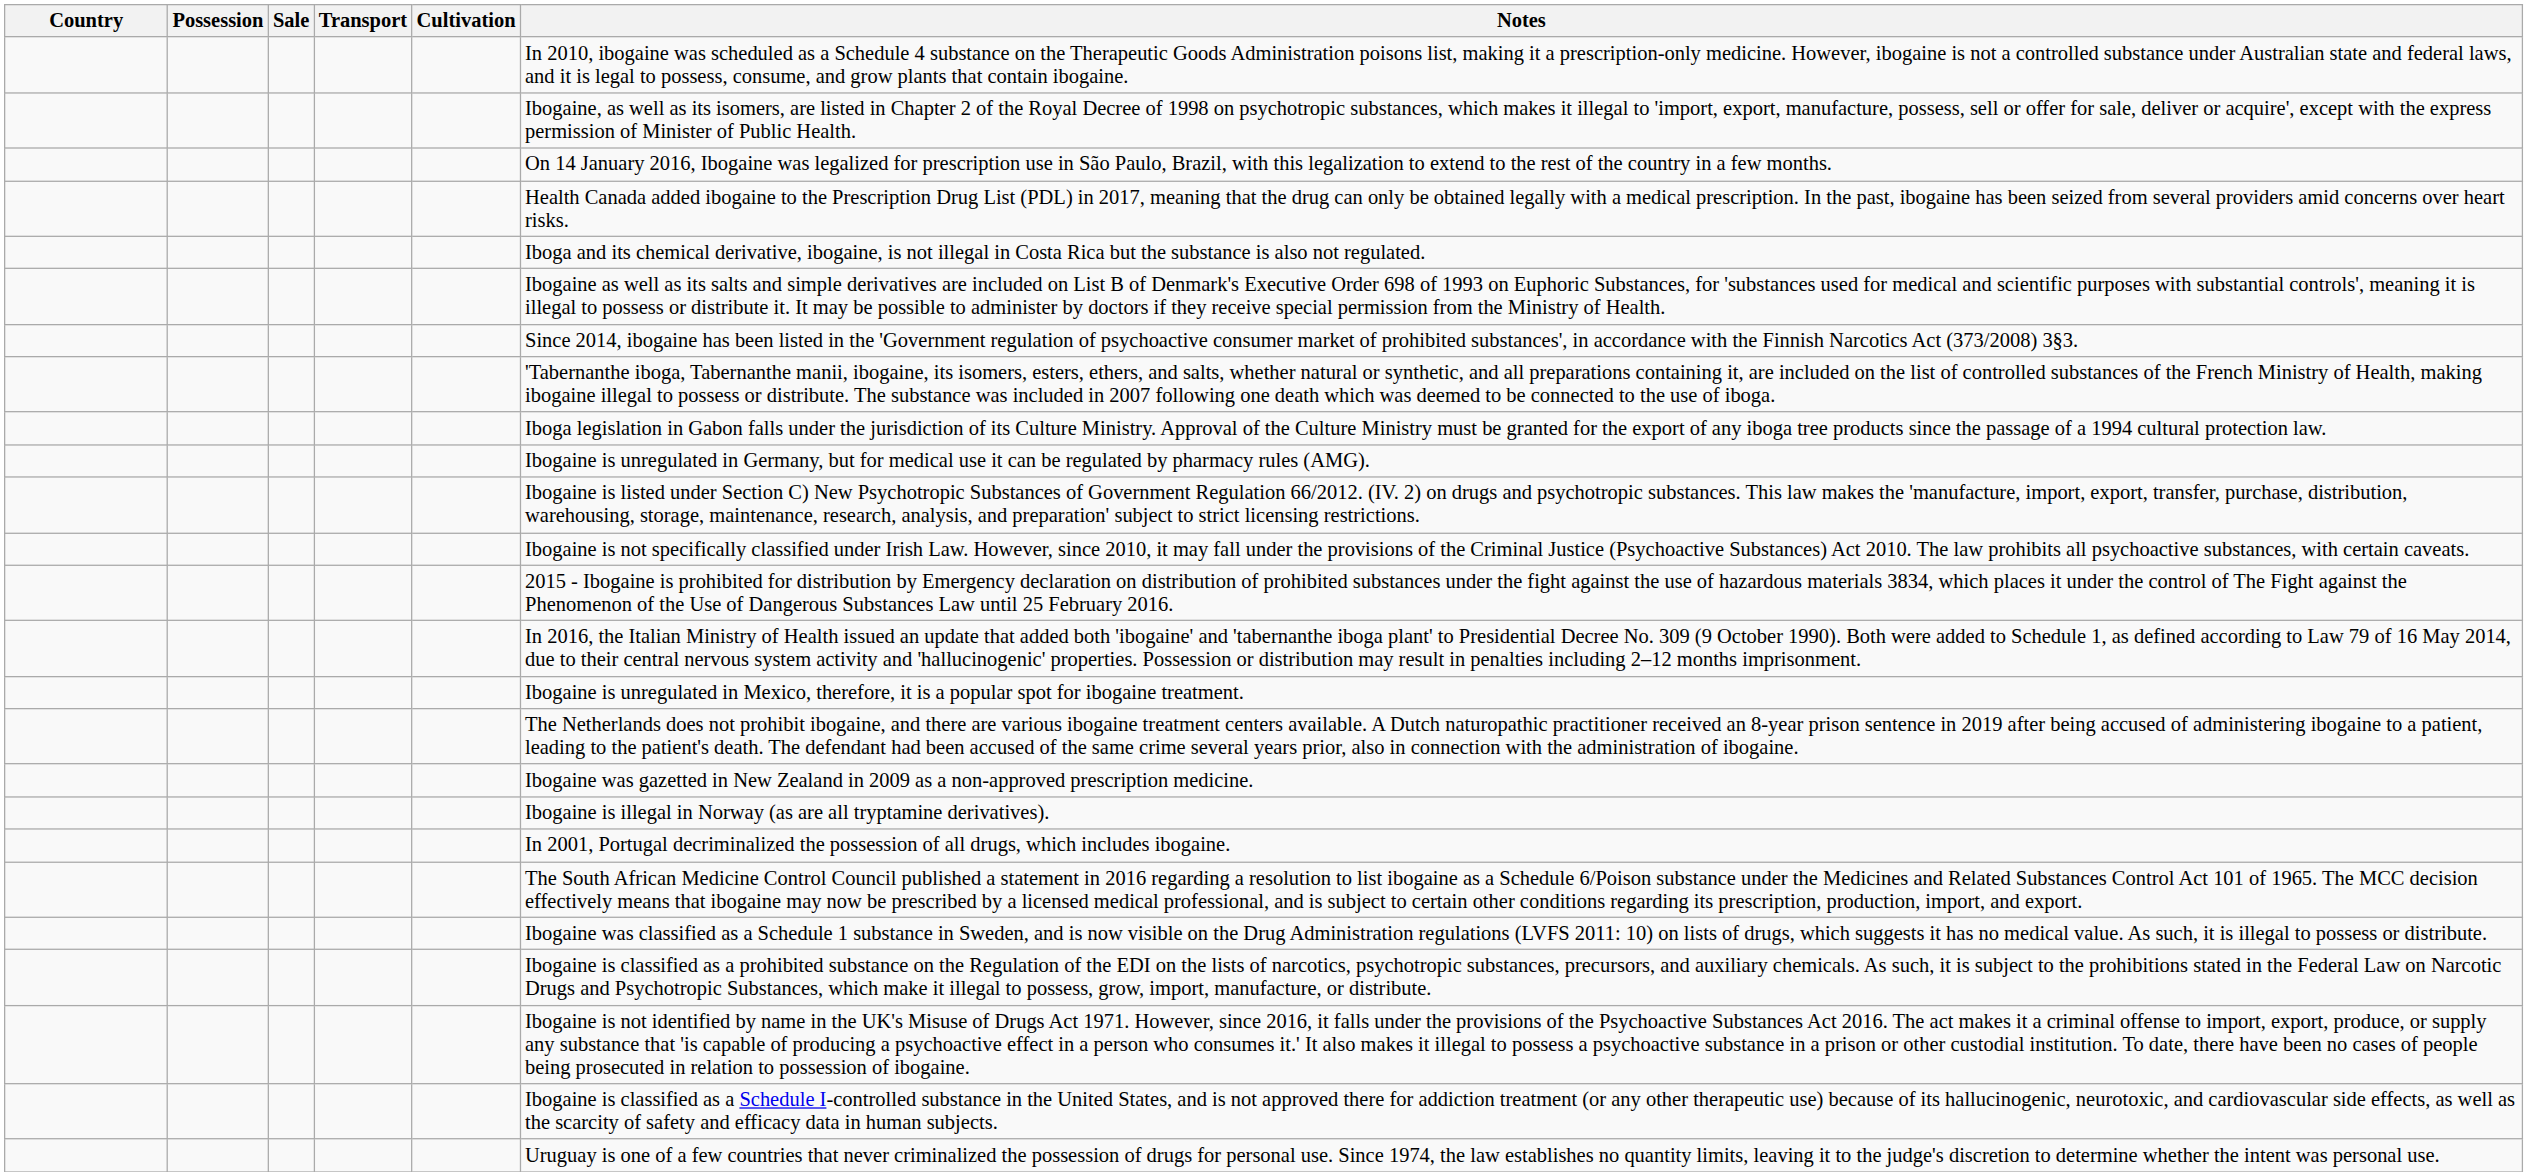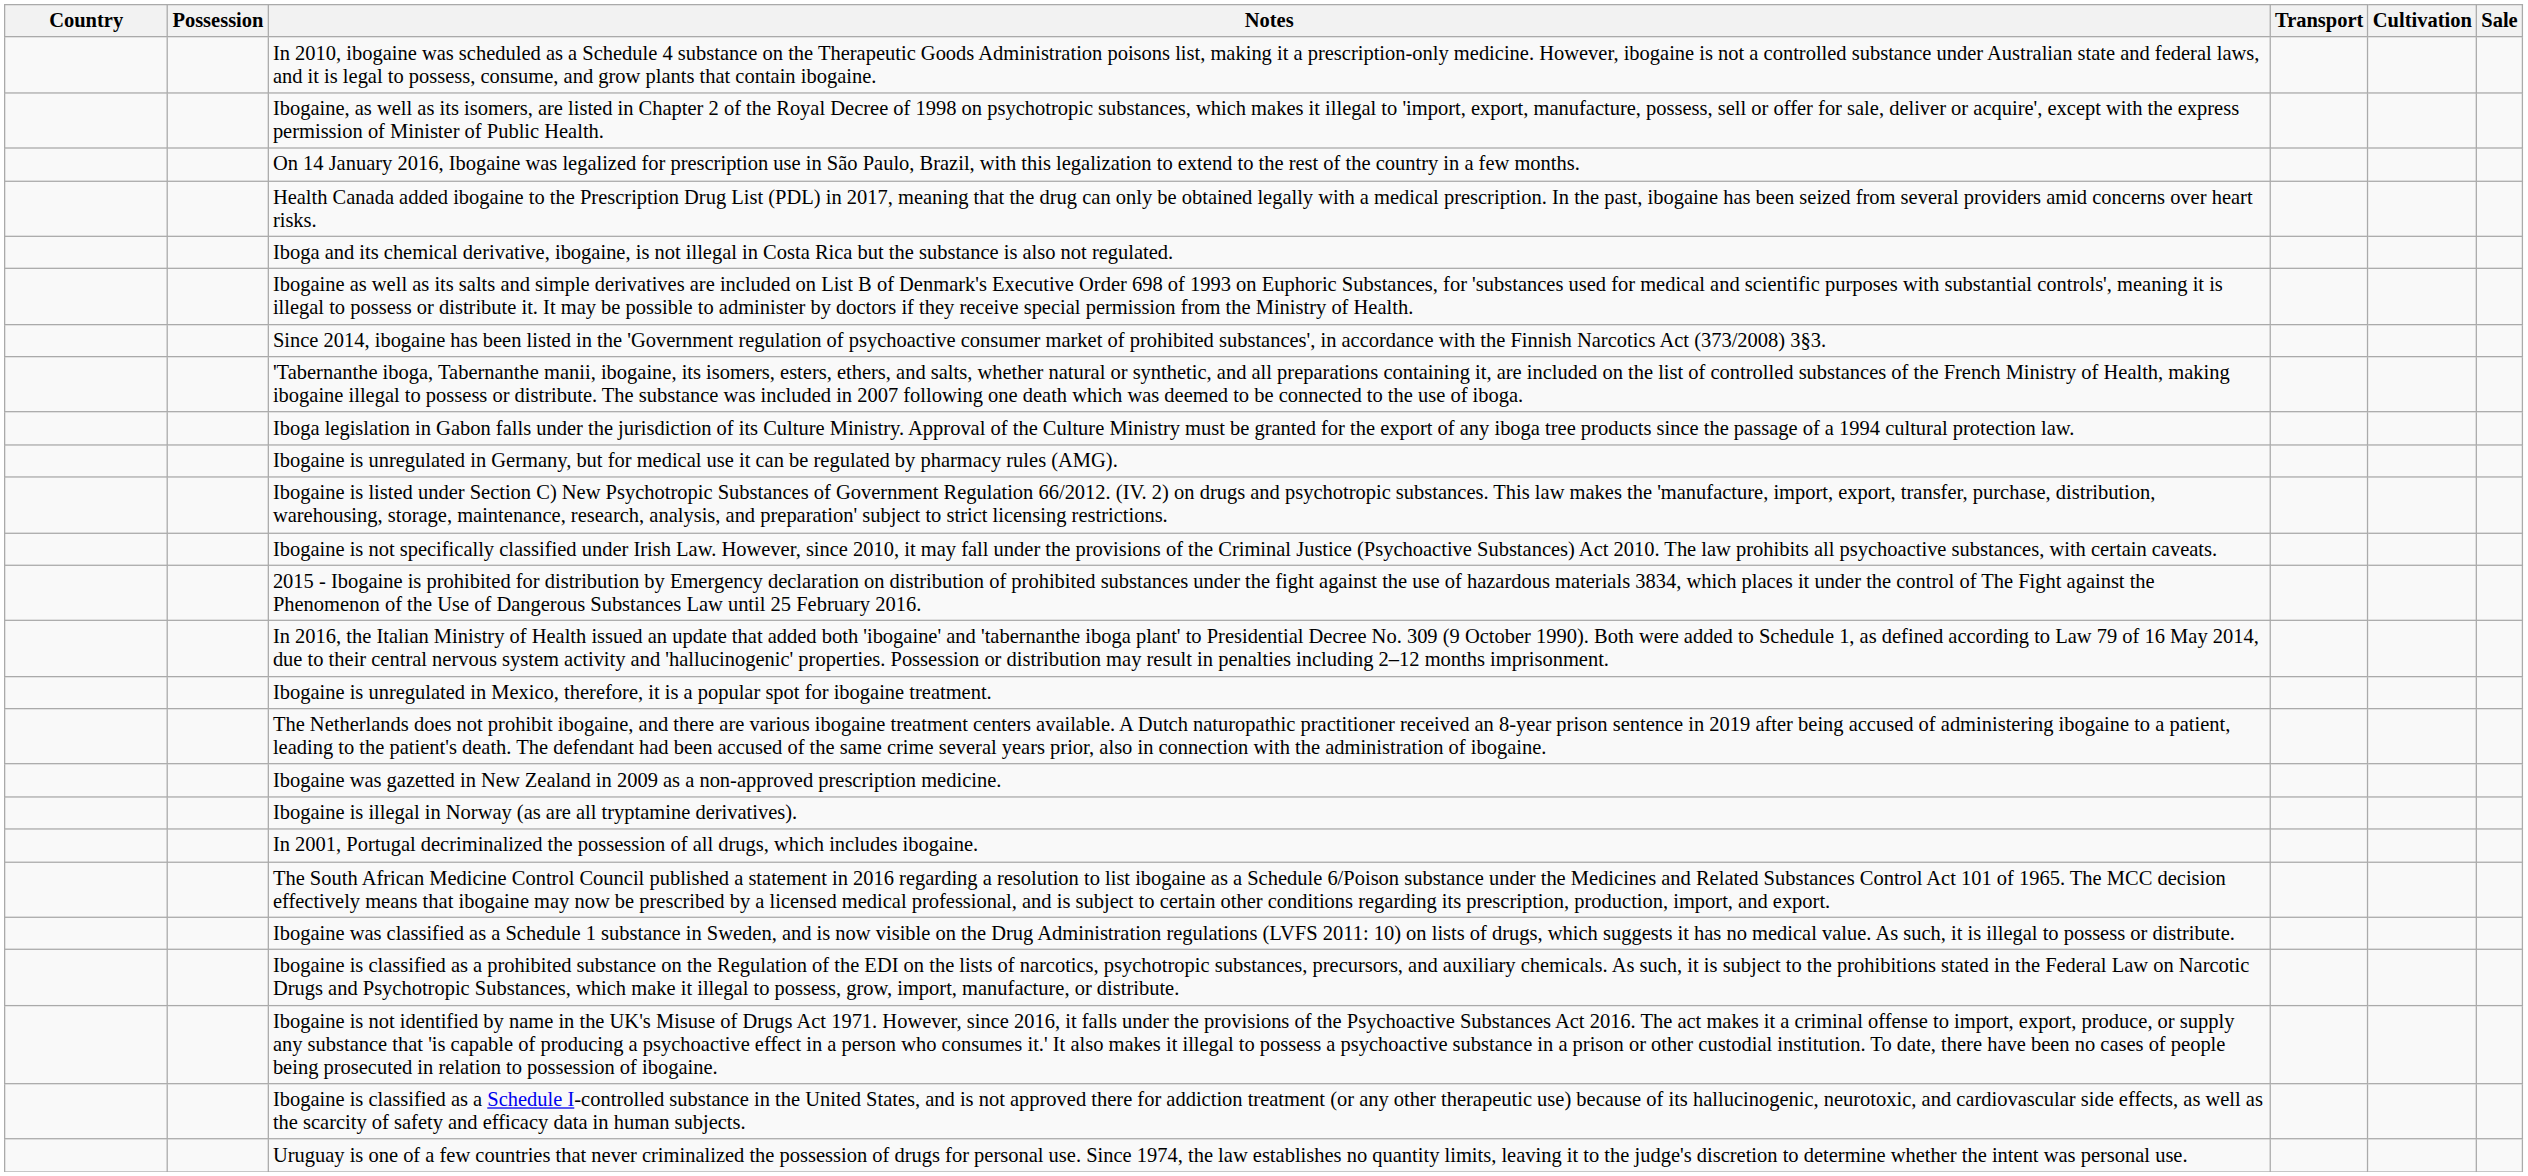columns swapped: Sale <-> Notes
